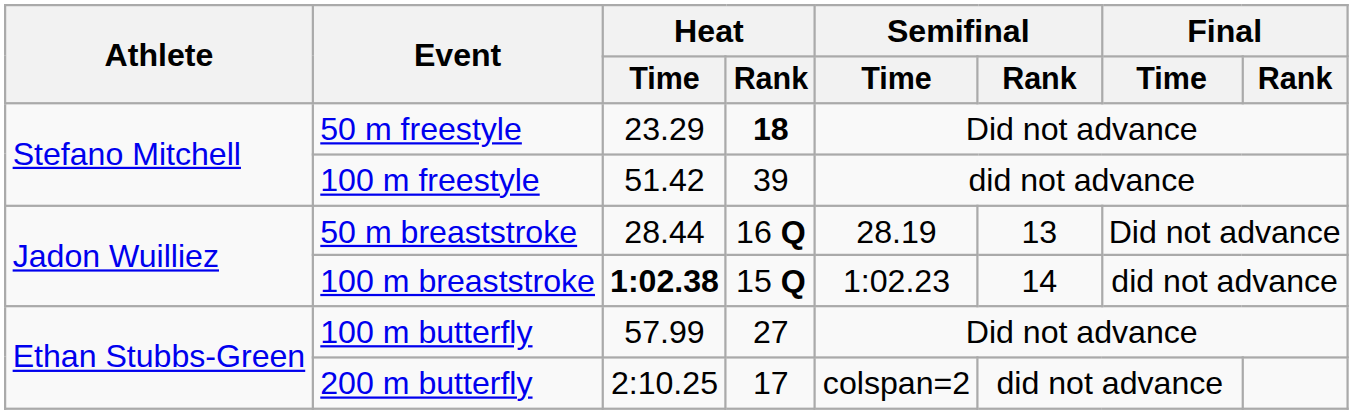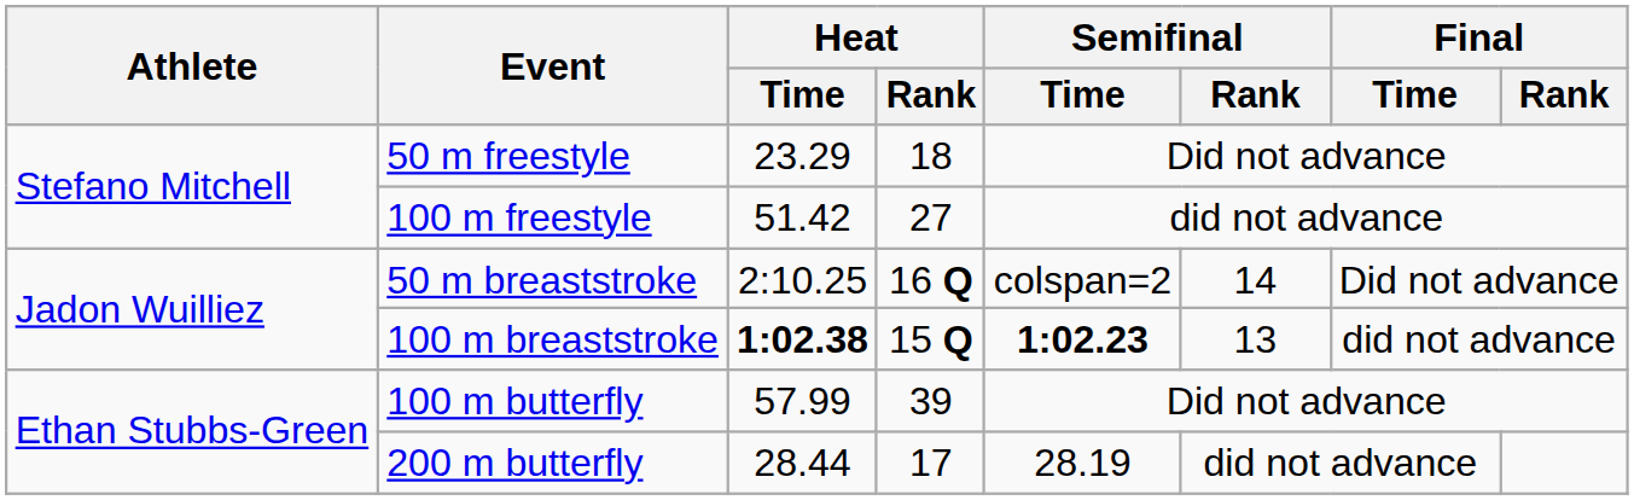50 m freestyle | Heat / Rank: bold -> normal
100 m freestyle | Heat / Rank: 39 -> 27
50 m breaststroke | Heat / Time: 28.44 -> 2:10.25
50 m breaststroke | Semifinal / Time: 28.19 -> colspan=2
50 m breaststroke | Semifinal / Rank: 13 -> 14
100 m breaststroke | Semifinal / Time: normal -> bold
100 m breaststroke | Semifinal / Rank: 14 -> 13
100 m butterfly | Heat / Rank: 27 -> 39
200 m butterfly | Heat / Time: 2:10.25 -> 28.44
200 m butterfly | Semifinal / Time: colspan=2 -> 28.19
